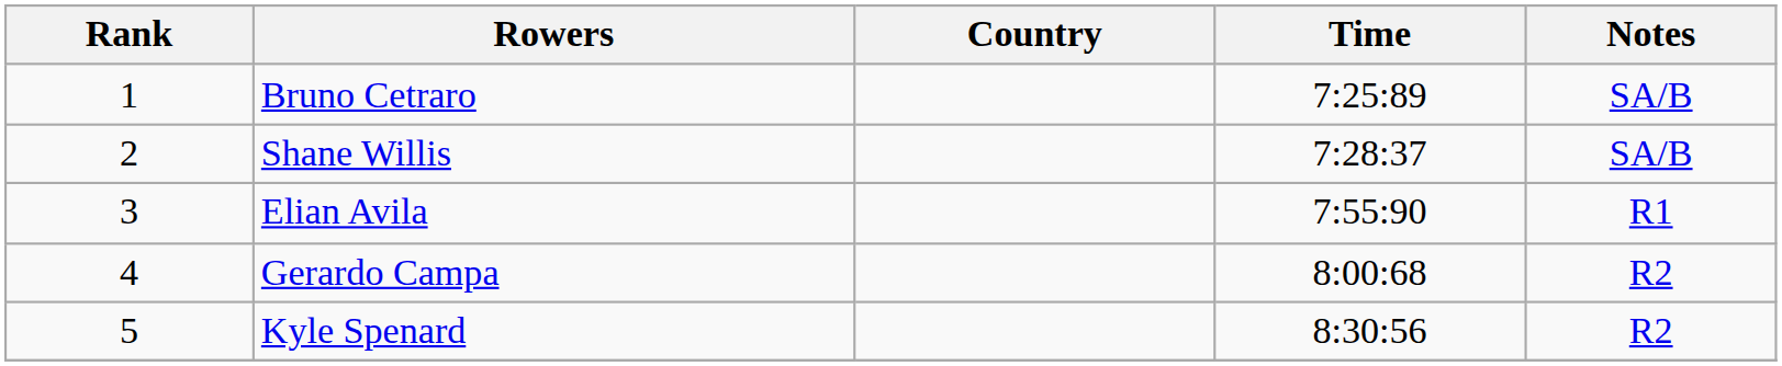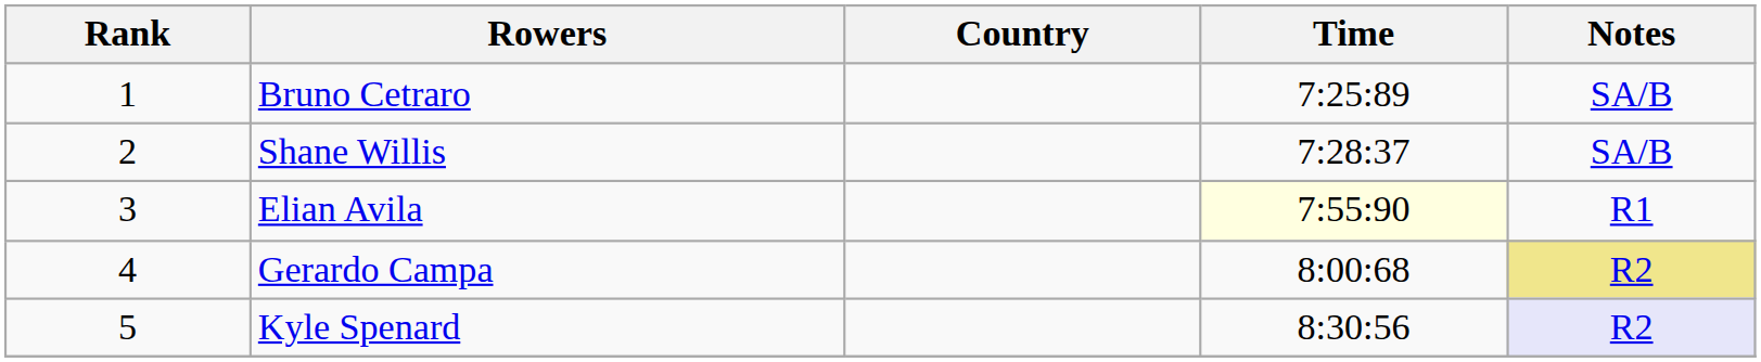Elian Avila | Time: no background -> lightyellow background
Gerardo Campa | Notes: no background -> khaki background
Kyle Spenard | Notes: no background -> lavender background
